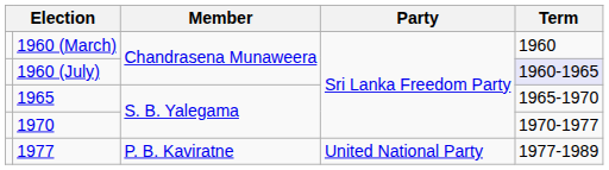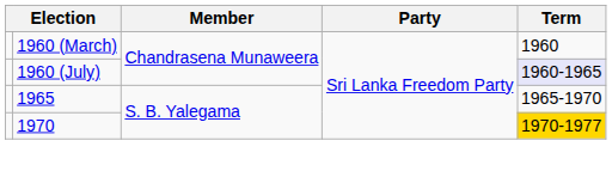1970 | Term: no background -> gold background
- row: 1977 | P. B. Kaviratne | United National Party | 1977-1989
